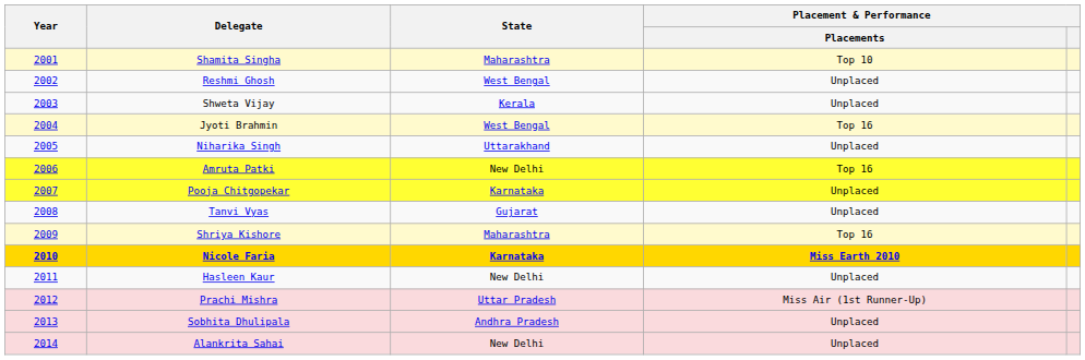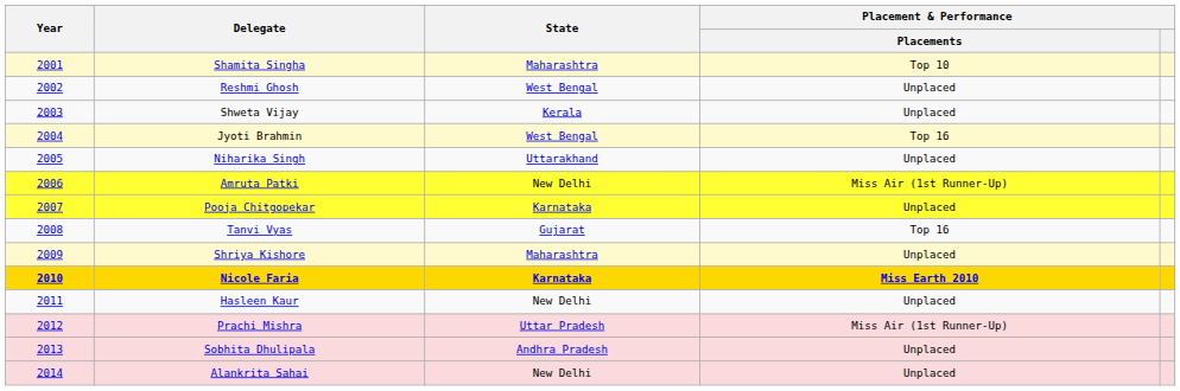Amruta Patki | Placement & Performance / Placements: Top 16 -> Miss Air (1st Runner-Up)
Tanvi Vyas | Placement & Performance / Placements: Unplaced -> Top 16
Shriya Kishore | Placement & Performance / Placements: Top 16 -> Unplaced
